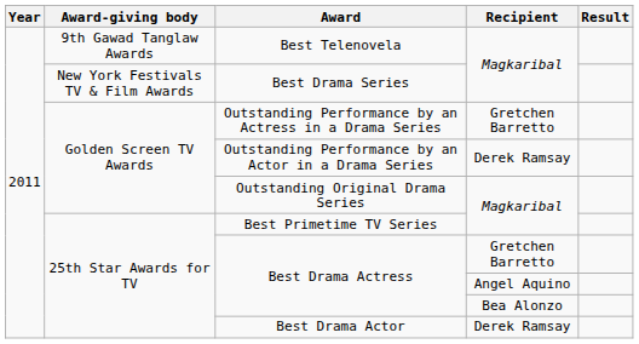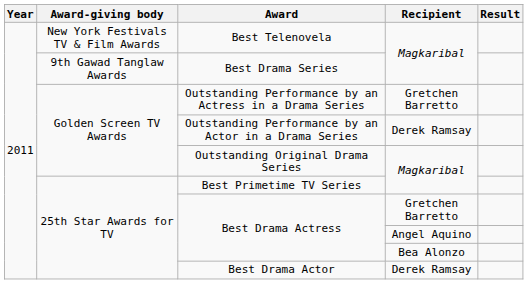Best Telenovela | Award-giving body: 9th Gawad Tanglaw Awards -> New York Festivals TV & Film Awards
Best Drama Series | Award-giving body: New York Festivals TV & Film Awards -> 9th Gawad Tanglaw Awards
